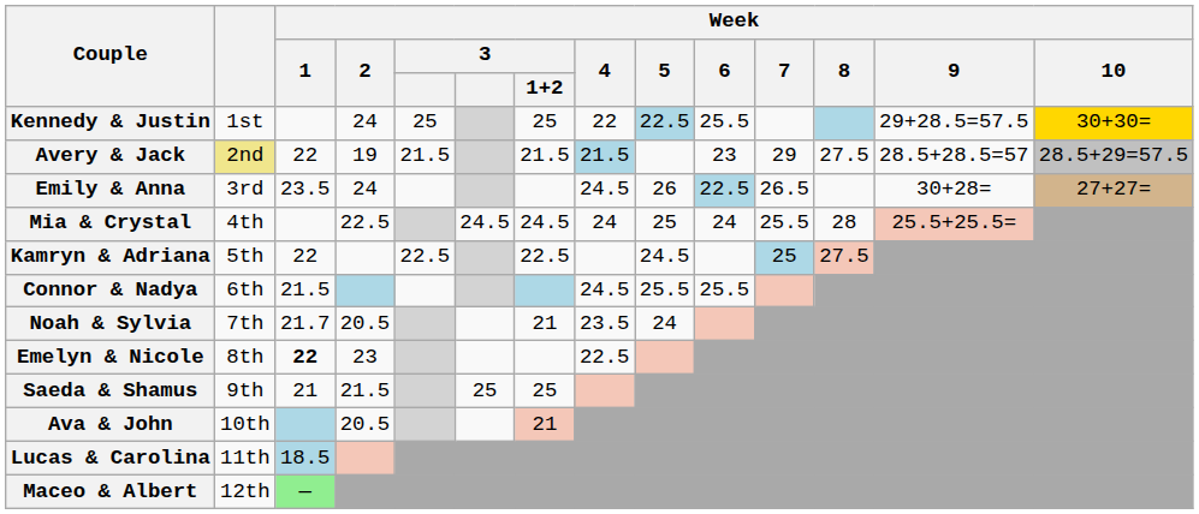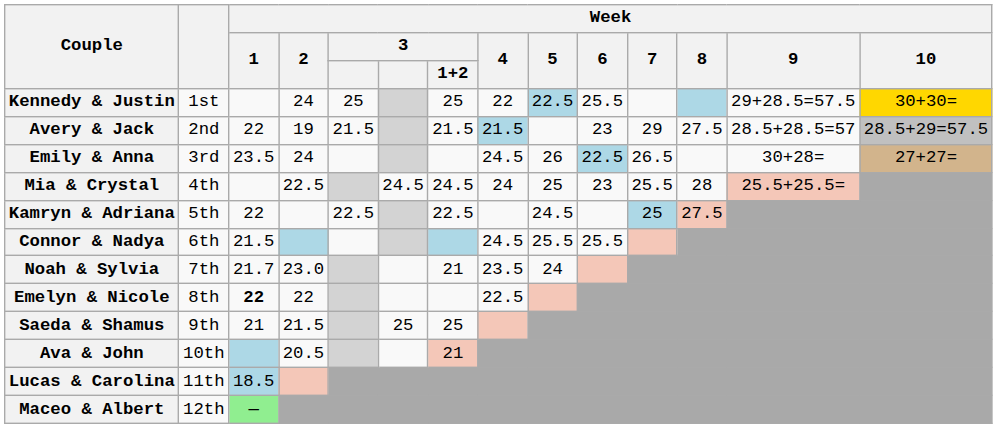Avery & Jack | column 2: khaki background -> no background
Mia & Crystal | Week / 6: 24 -> 23
Noah & Sylvia | Week / 2: 20.5 -> 23.0
Emelyn & Nicole | Week / 2: 23 -> 22
